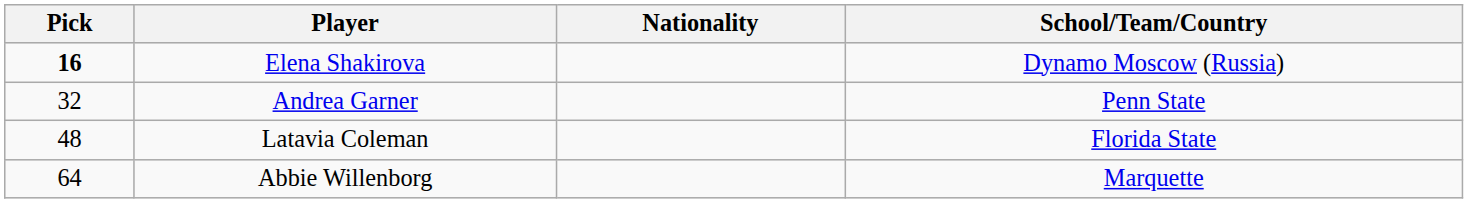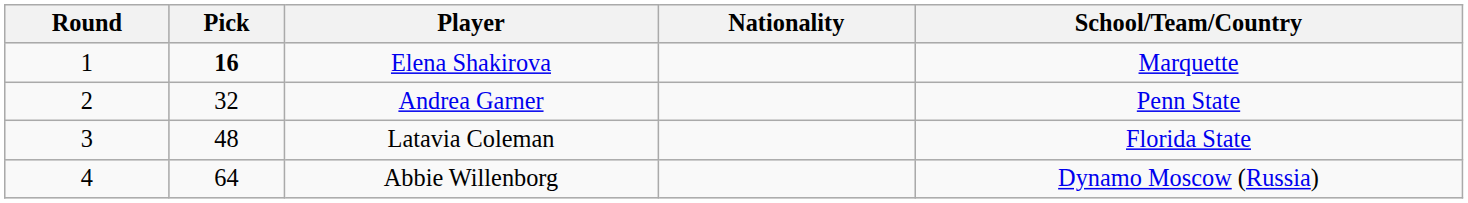+ column: Round | 1 | 2 | 3 | 4
Elena Shakirova | School/Team/Country: Dynamo Moscow (Russia) -> Marquette
Abbie Willenborg | School/Team/Country: Marquette -> Dynamo Moscow (Russia)
